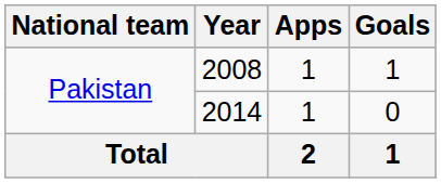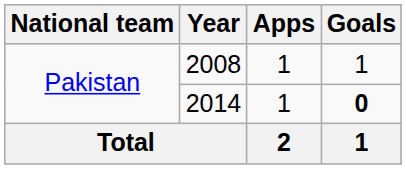2014 | Goals: normal -> bold
